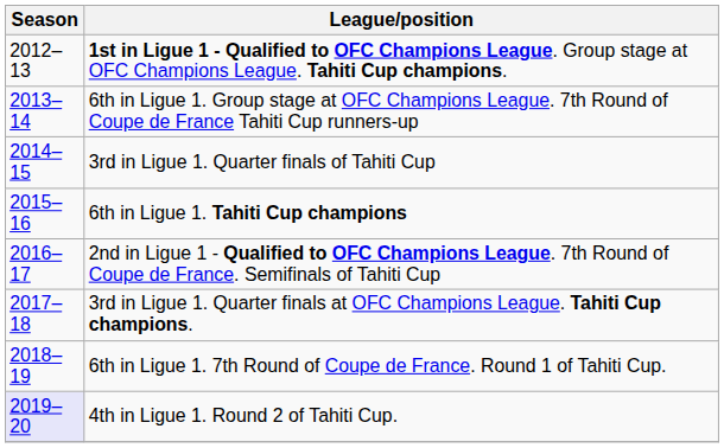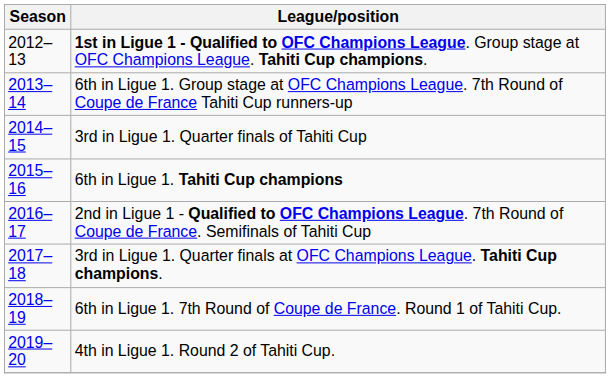4th in Ligue 1. Round 2 of Tahiti Cup. | Season: lavender background -> no background
